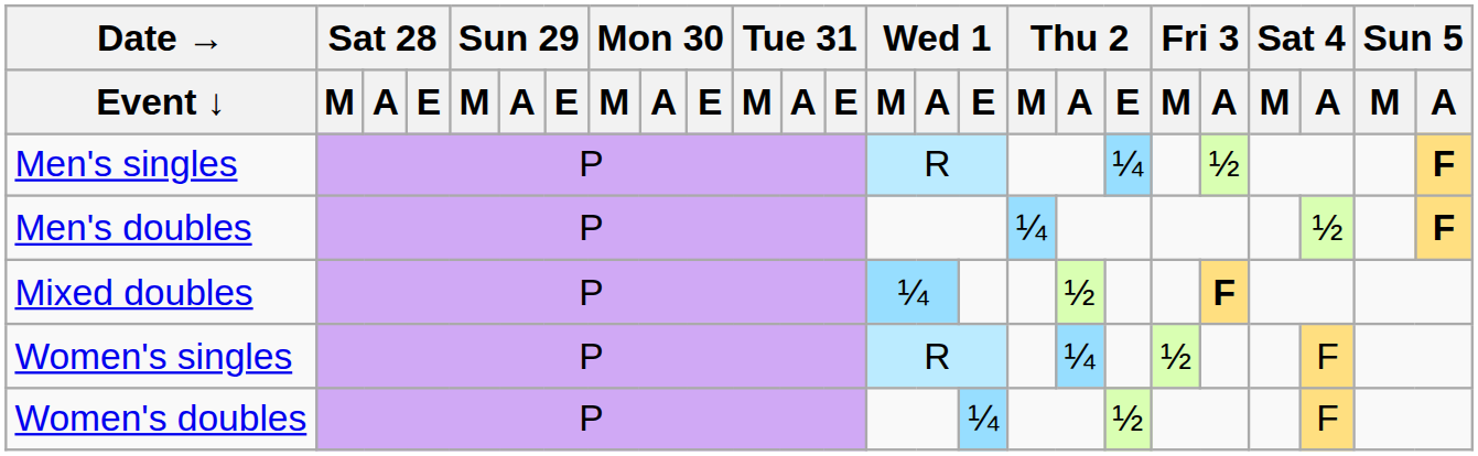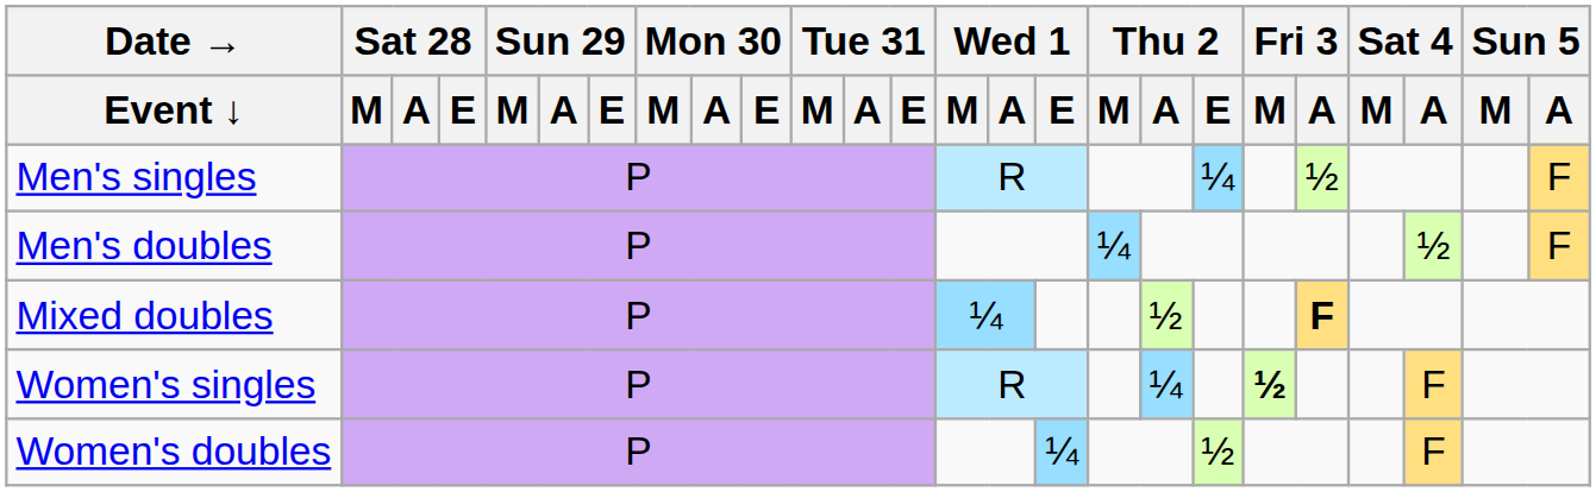Men's singles | Sun 5 / A: bold -> normal
Men's doubles | Sun 5 / A: bold -> normal
Women's singles | Fri 3 / M: normal -> bold
